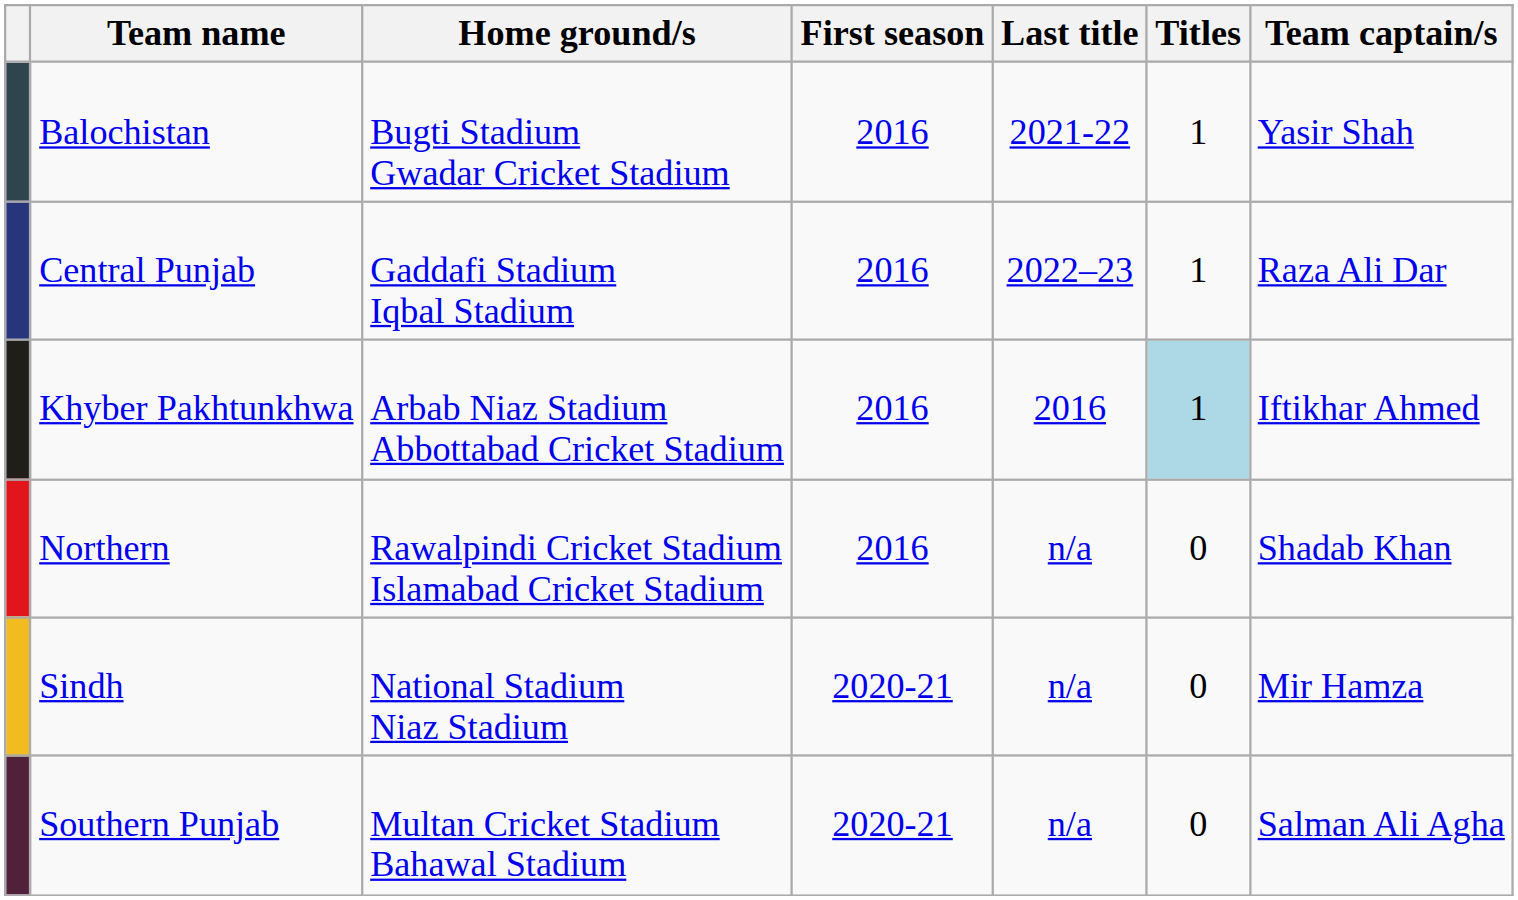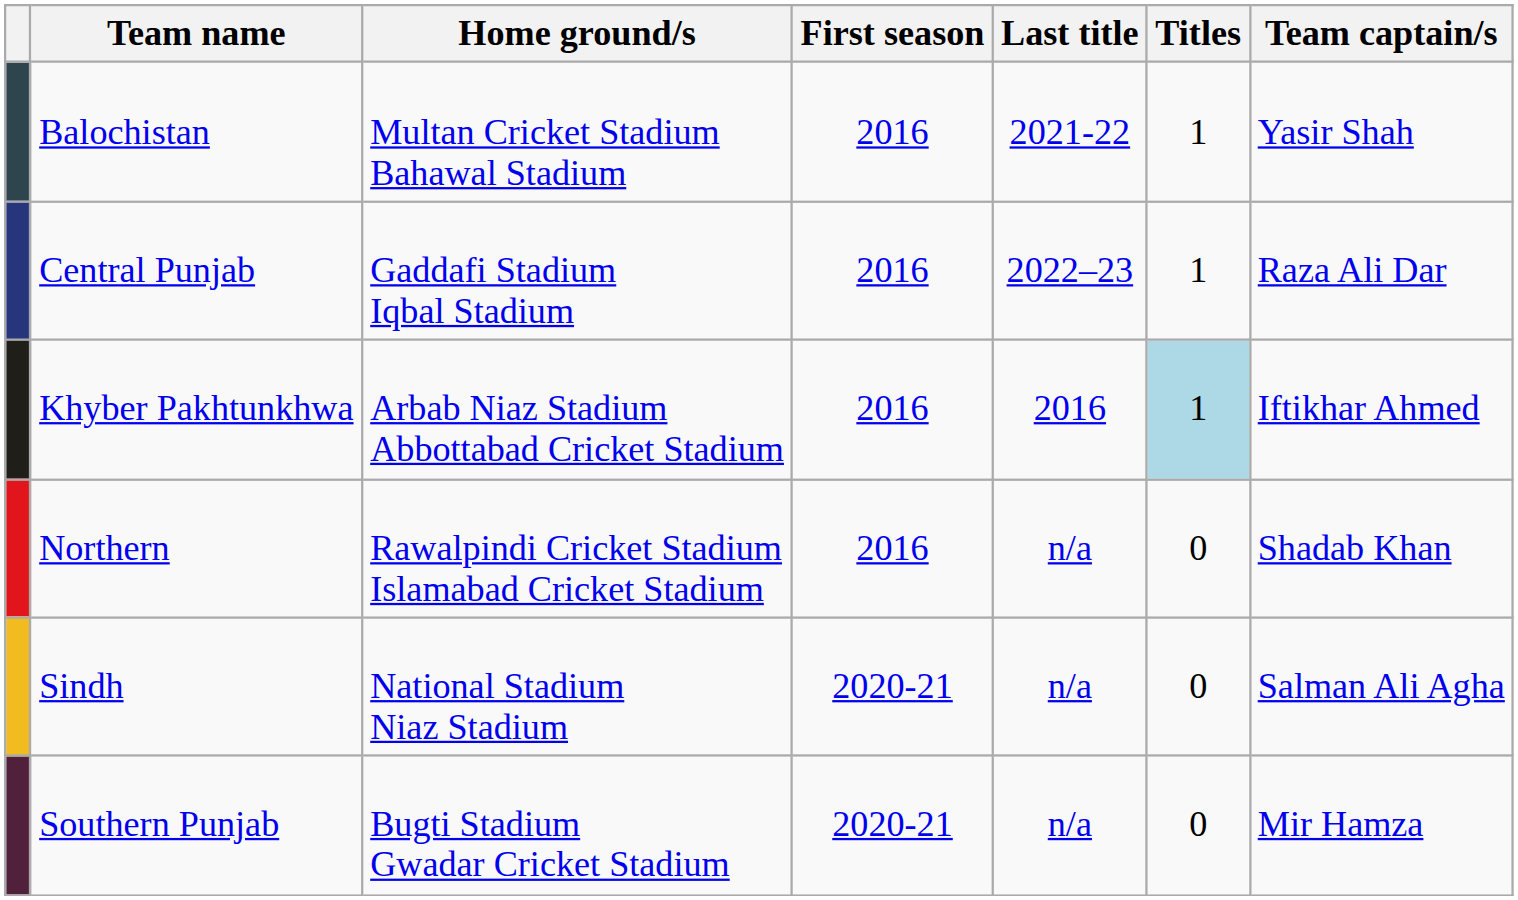Balochistan | Home ground/s: Bugti Stadium Gwadar Cricket Stadium -> Multan Cricket Stadium Bahawal Stadium
Sindh | Team captain/s: Mir Hamza -> Salman Ali Agha
Southern Punjab | Home ground/s: Multan Cricket Stadium Bahawal Stadium -> Bugti Stadium Gwadar Cricket Stadium
Southern Punjab | Team captain/s: Salman Ali Agha -> Mir Hamza
